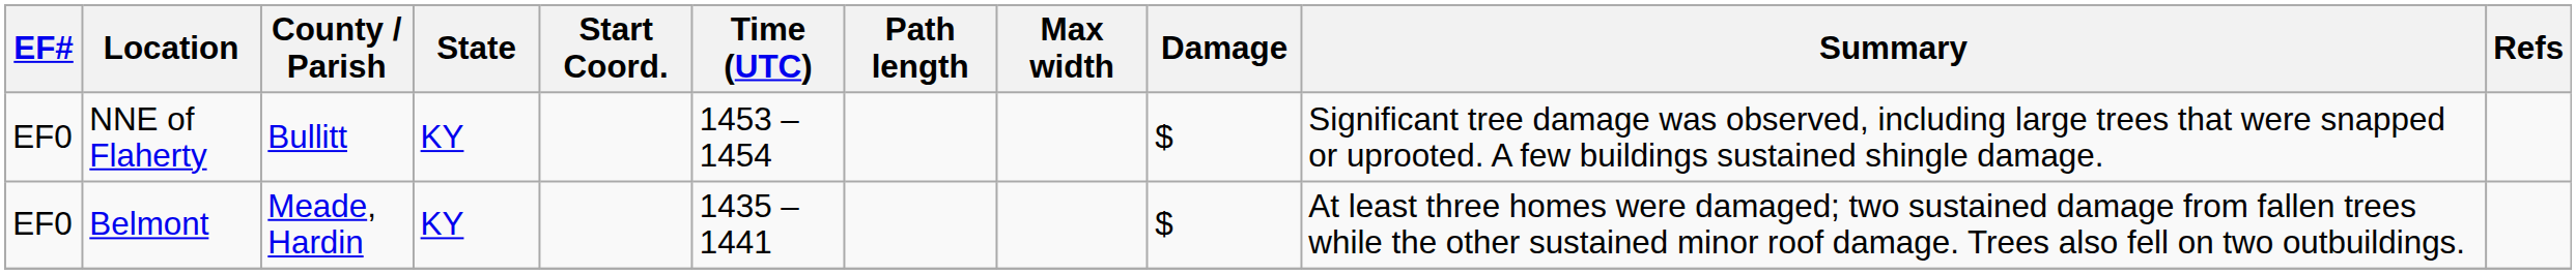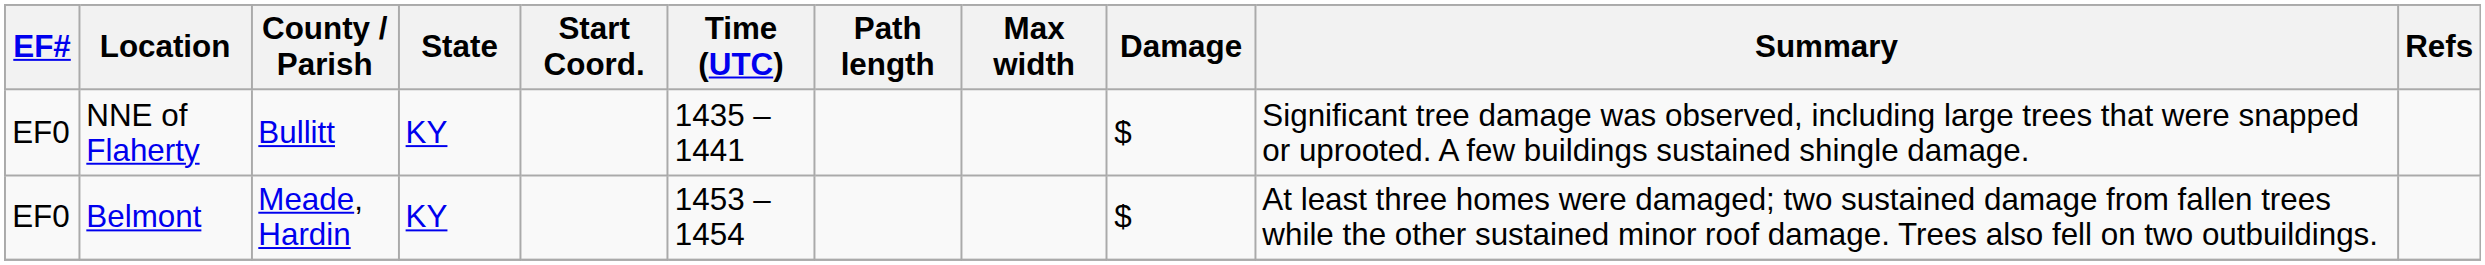NNE of Flaherty | Time (UTC): 1453 – 1454 -> 1435 – 1441
Belmont | Time (UTC): 1435 – 1441 -> 1453 – 1454
